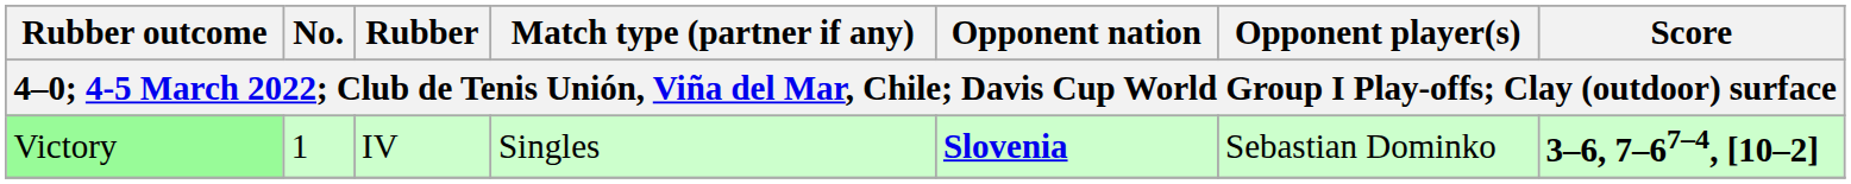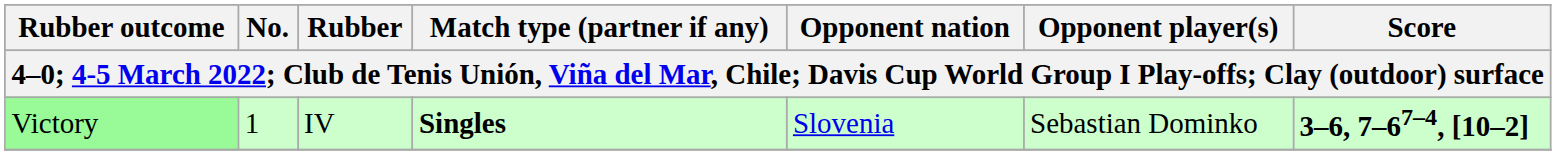Victory | Match type (partner if any): normal -> bold
Victory | Opponent nation: bold -> normal
